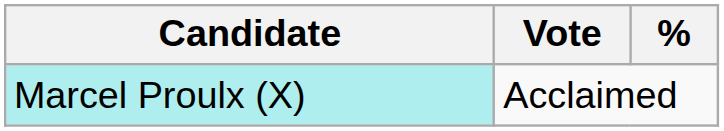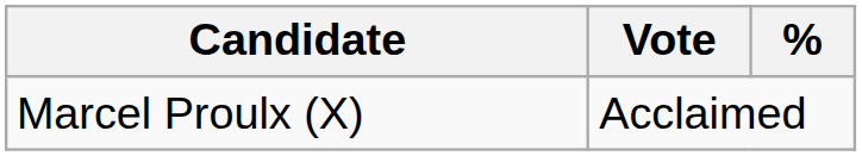Marcel Proulx (X) | Candidate: paleturquoise background -> no background
